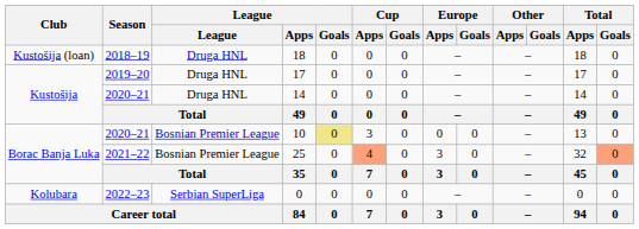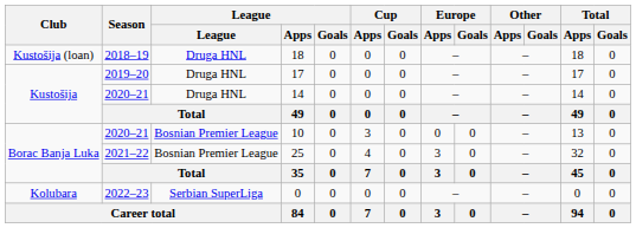10 | League / Goals: khaki background -> no background
25 | Cup / Apps: lightsalmon background -> no background
25 | Total / Goals: lightsalmon background -> no background
